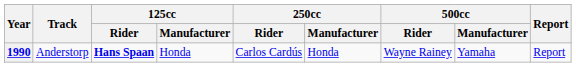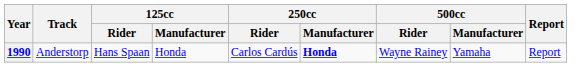1990 | 125cc / Rider: bold -> normal
1990 | 250cc / Manufacturer: normal -> bold
